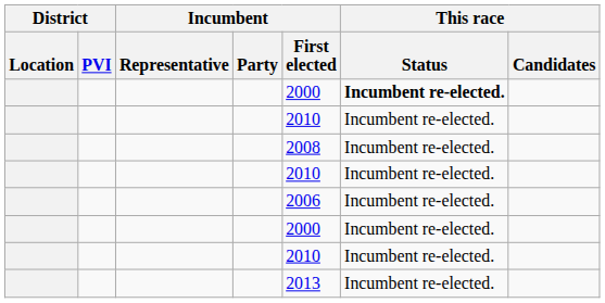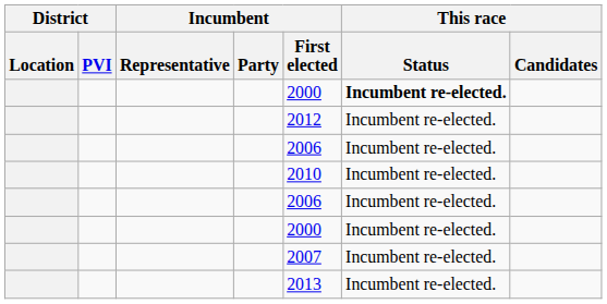row 4 | Incumbent / First elected: 2010 -> 2012
row 5 | Incumbent / First elected: 2008 -> 2006
row 9 | Incumbent / First elected: 2010 -> 2007
